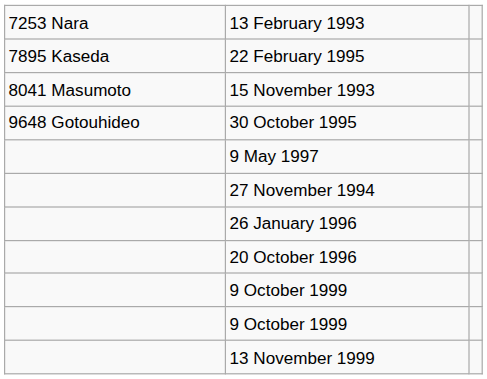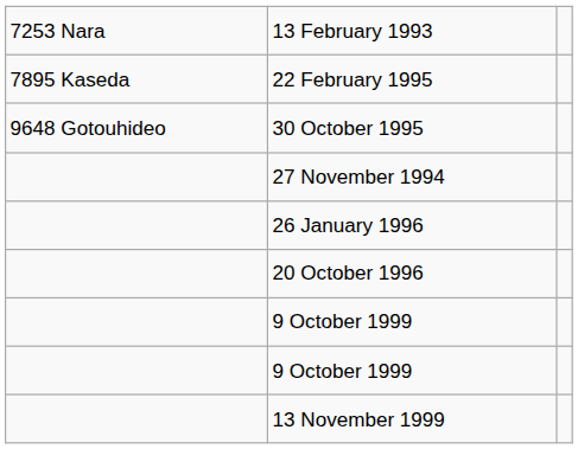- row: 8041 Masumoto | 15 November 1993
- row: 9 May 1997
